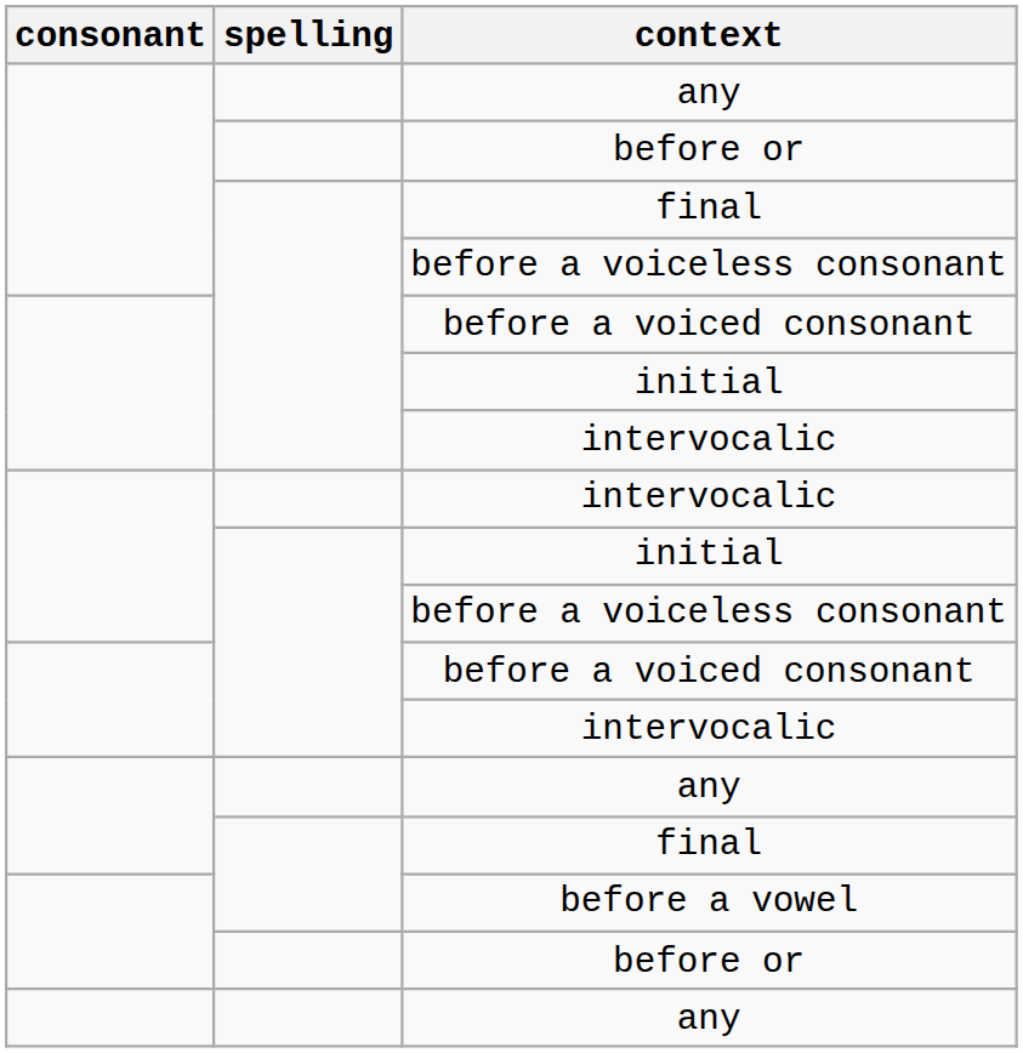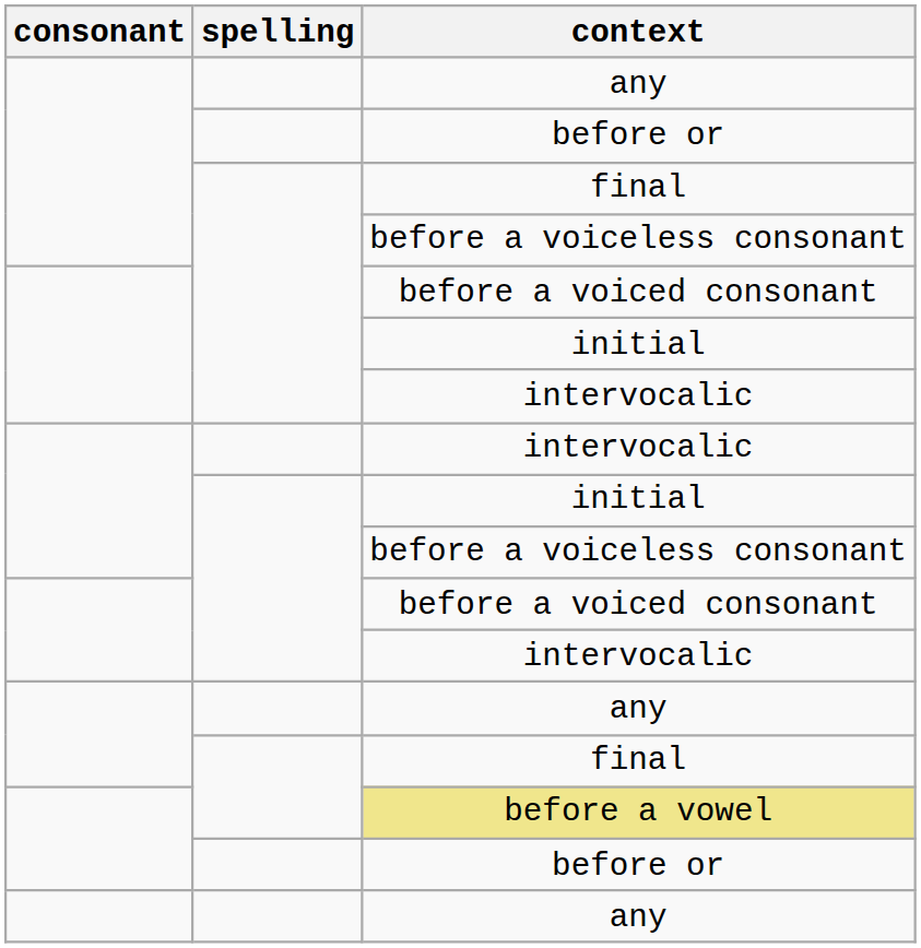before a vowel | context: no background -> khaki background
